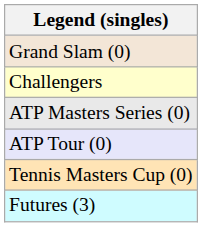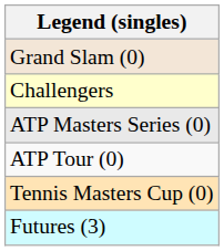row 5 | column 1: lavender background -> no background
